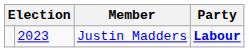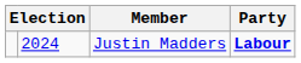Justin Madders | column 2: 2023 -> 2024
